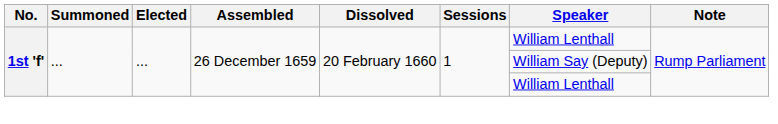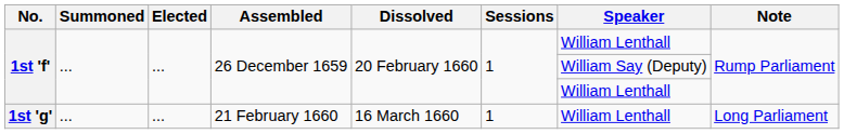+ row: 1st 'g' | ... | ... | 21 February 1660 | 16 March 1660 | 1 | William Lenthall | Long Parliament
